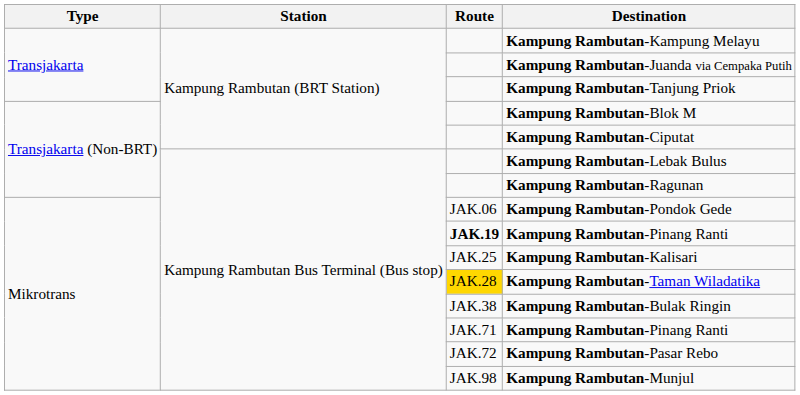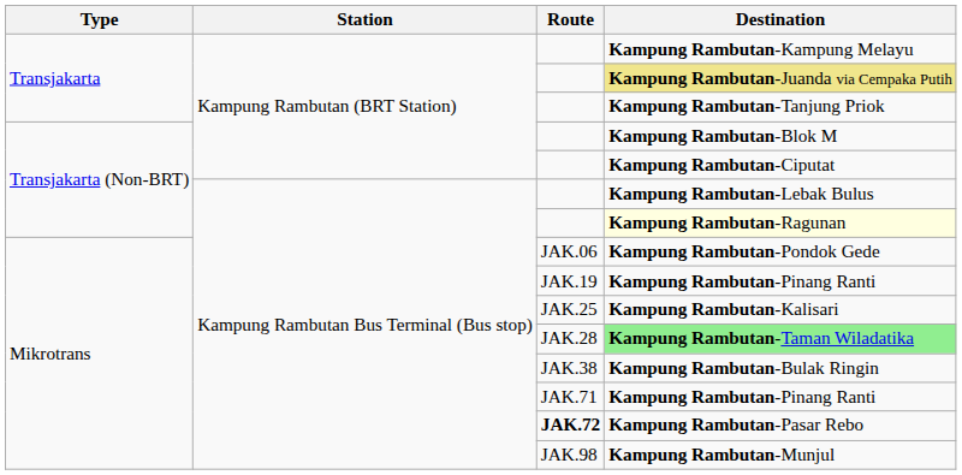Kampung Rambutan-Juanda via Cempaka Putih | Destination: no background -> khaki background
Kampung Rambutan-Ragunan | Destination: no background -> lightyellow background
JAK.19 / Kampung Rambutan-Pinang Ranti | Route: bold -> normal
Kampung Rambutan-Taman Wiladatika | Route: gold background -> no background
Kampung Rambutan-Taman Wiladatika | Destination: no background -> lightgreen background
Kampung Rambutan-Pasar Rebo | Route: normal -> bold
